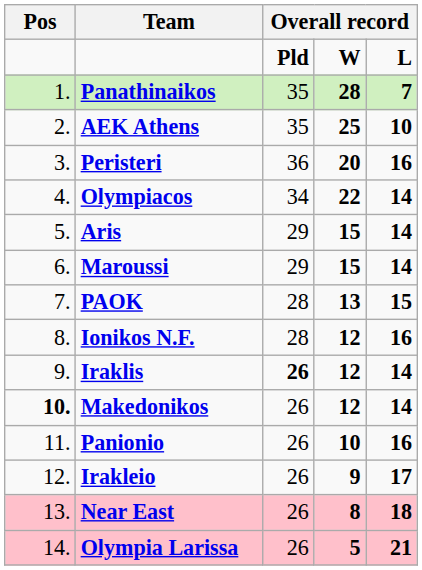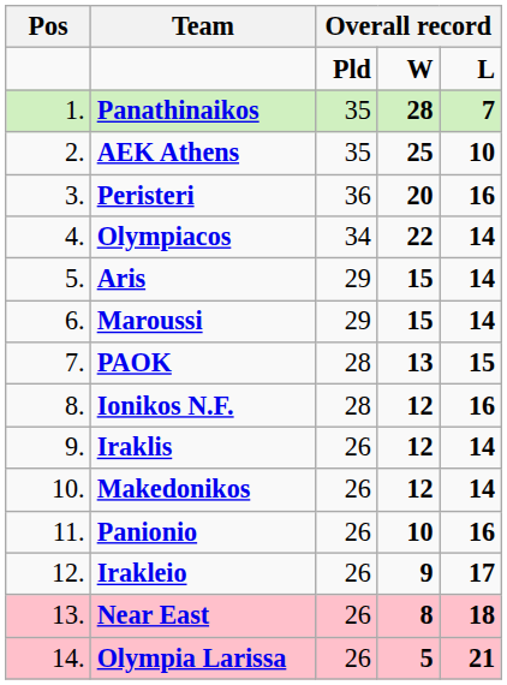Iraklis | column 3: bold -> normal
Makedonikos | Pos: bold -> normal
